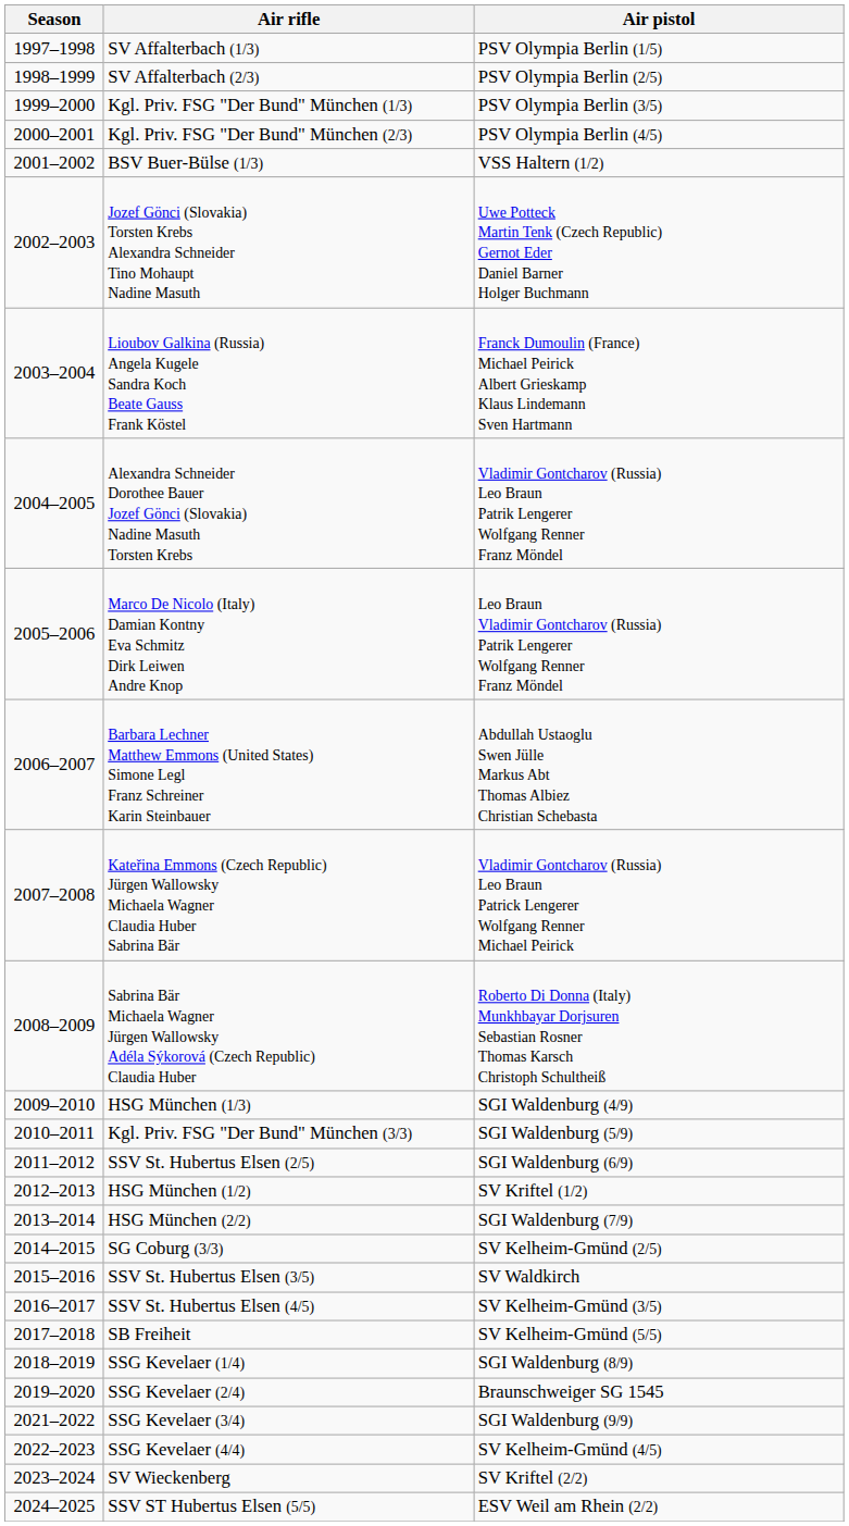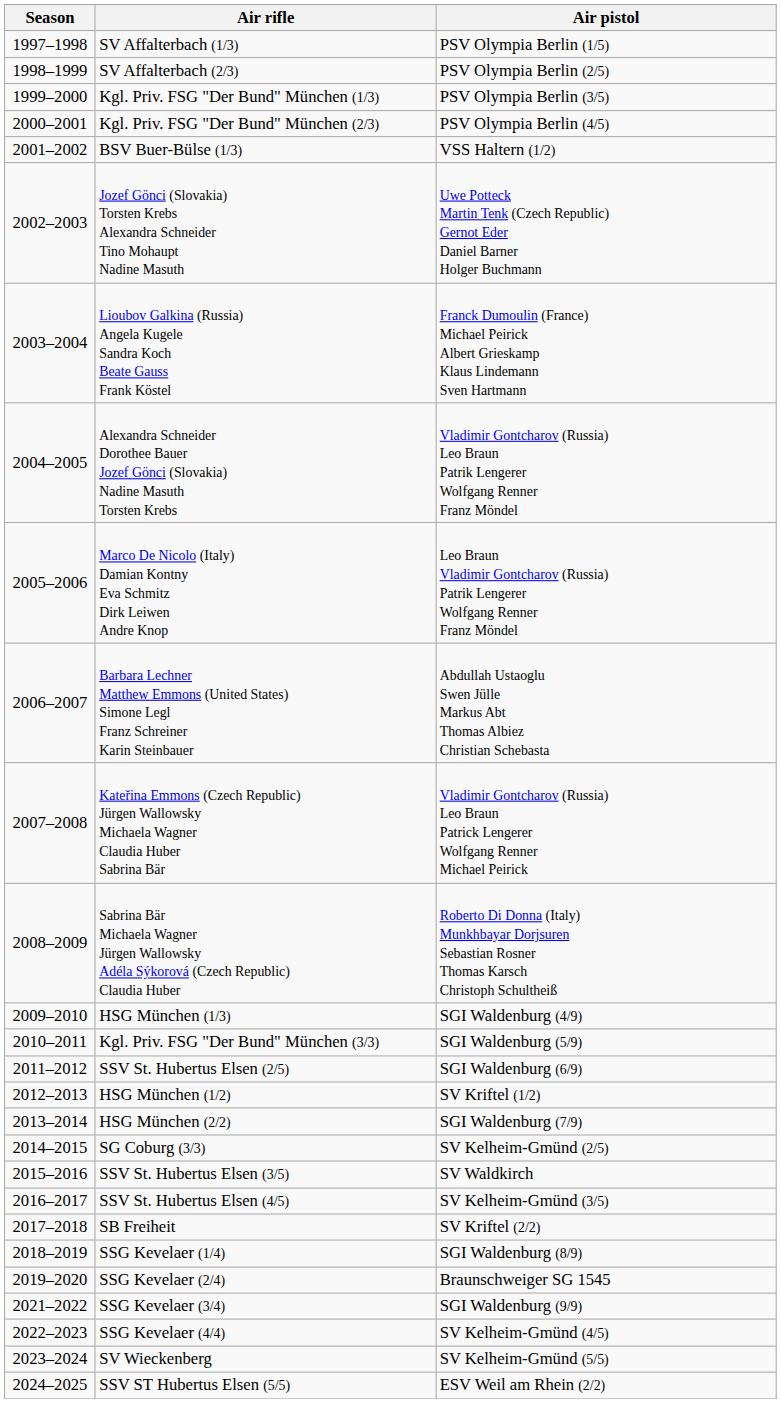SB Freiheit | Air pistol: SV Kelheim-Gmünd (5/5) -> SV Kriftel (2/2)
SV Wieckenberg | Air pistol: SV Kriftel (2/2) -> SV Kelheim-Gmünd (5/5)
